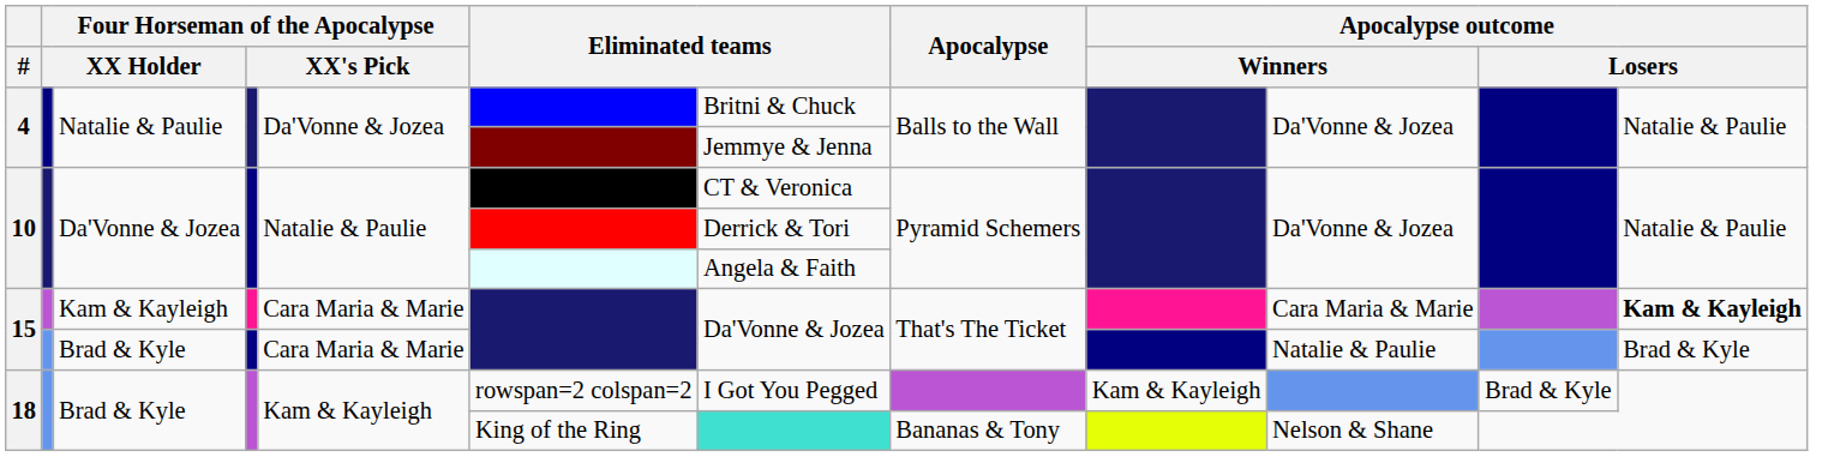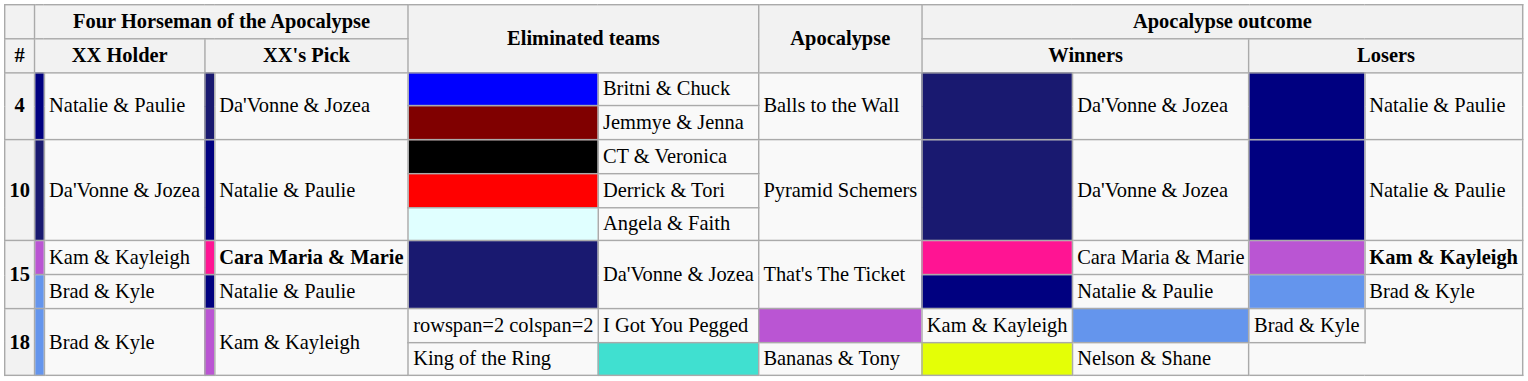15 / Kam & Kayleigh | column 5: normal -> bold
15 / Brad & Kyle | column 5: Cara Maria & Marie -> Natalie & Paulie
